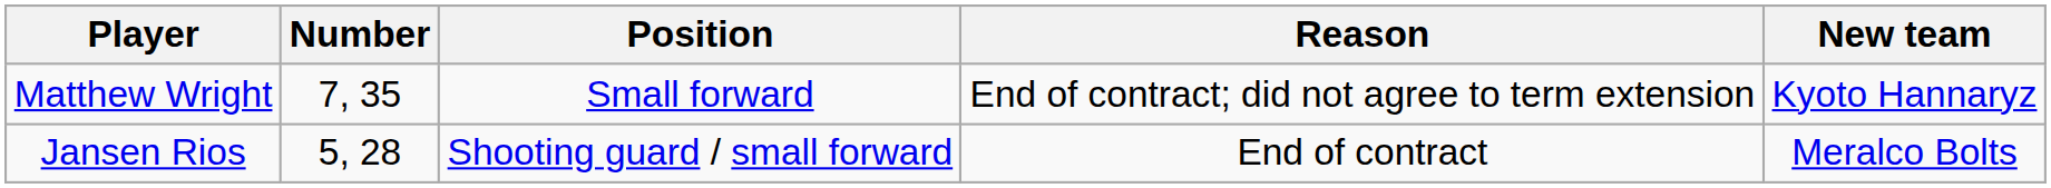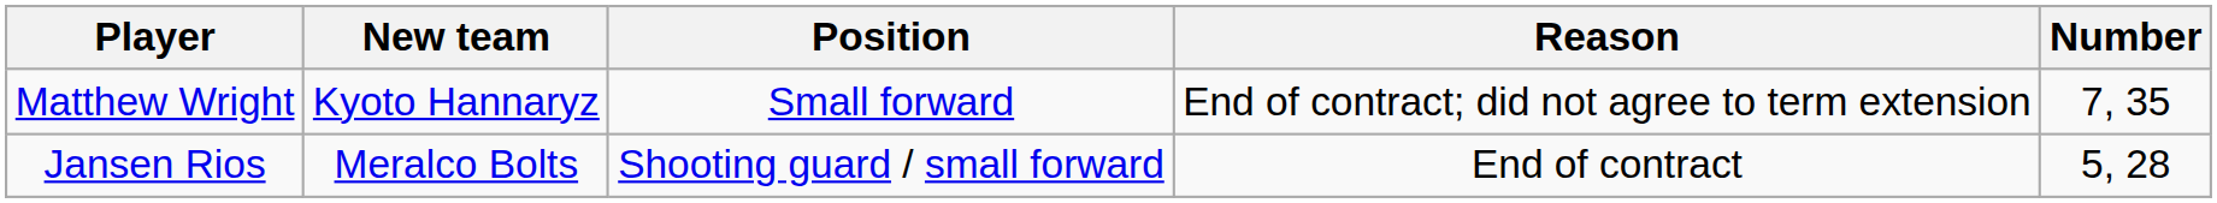columns swapped: Number <-> New team
